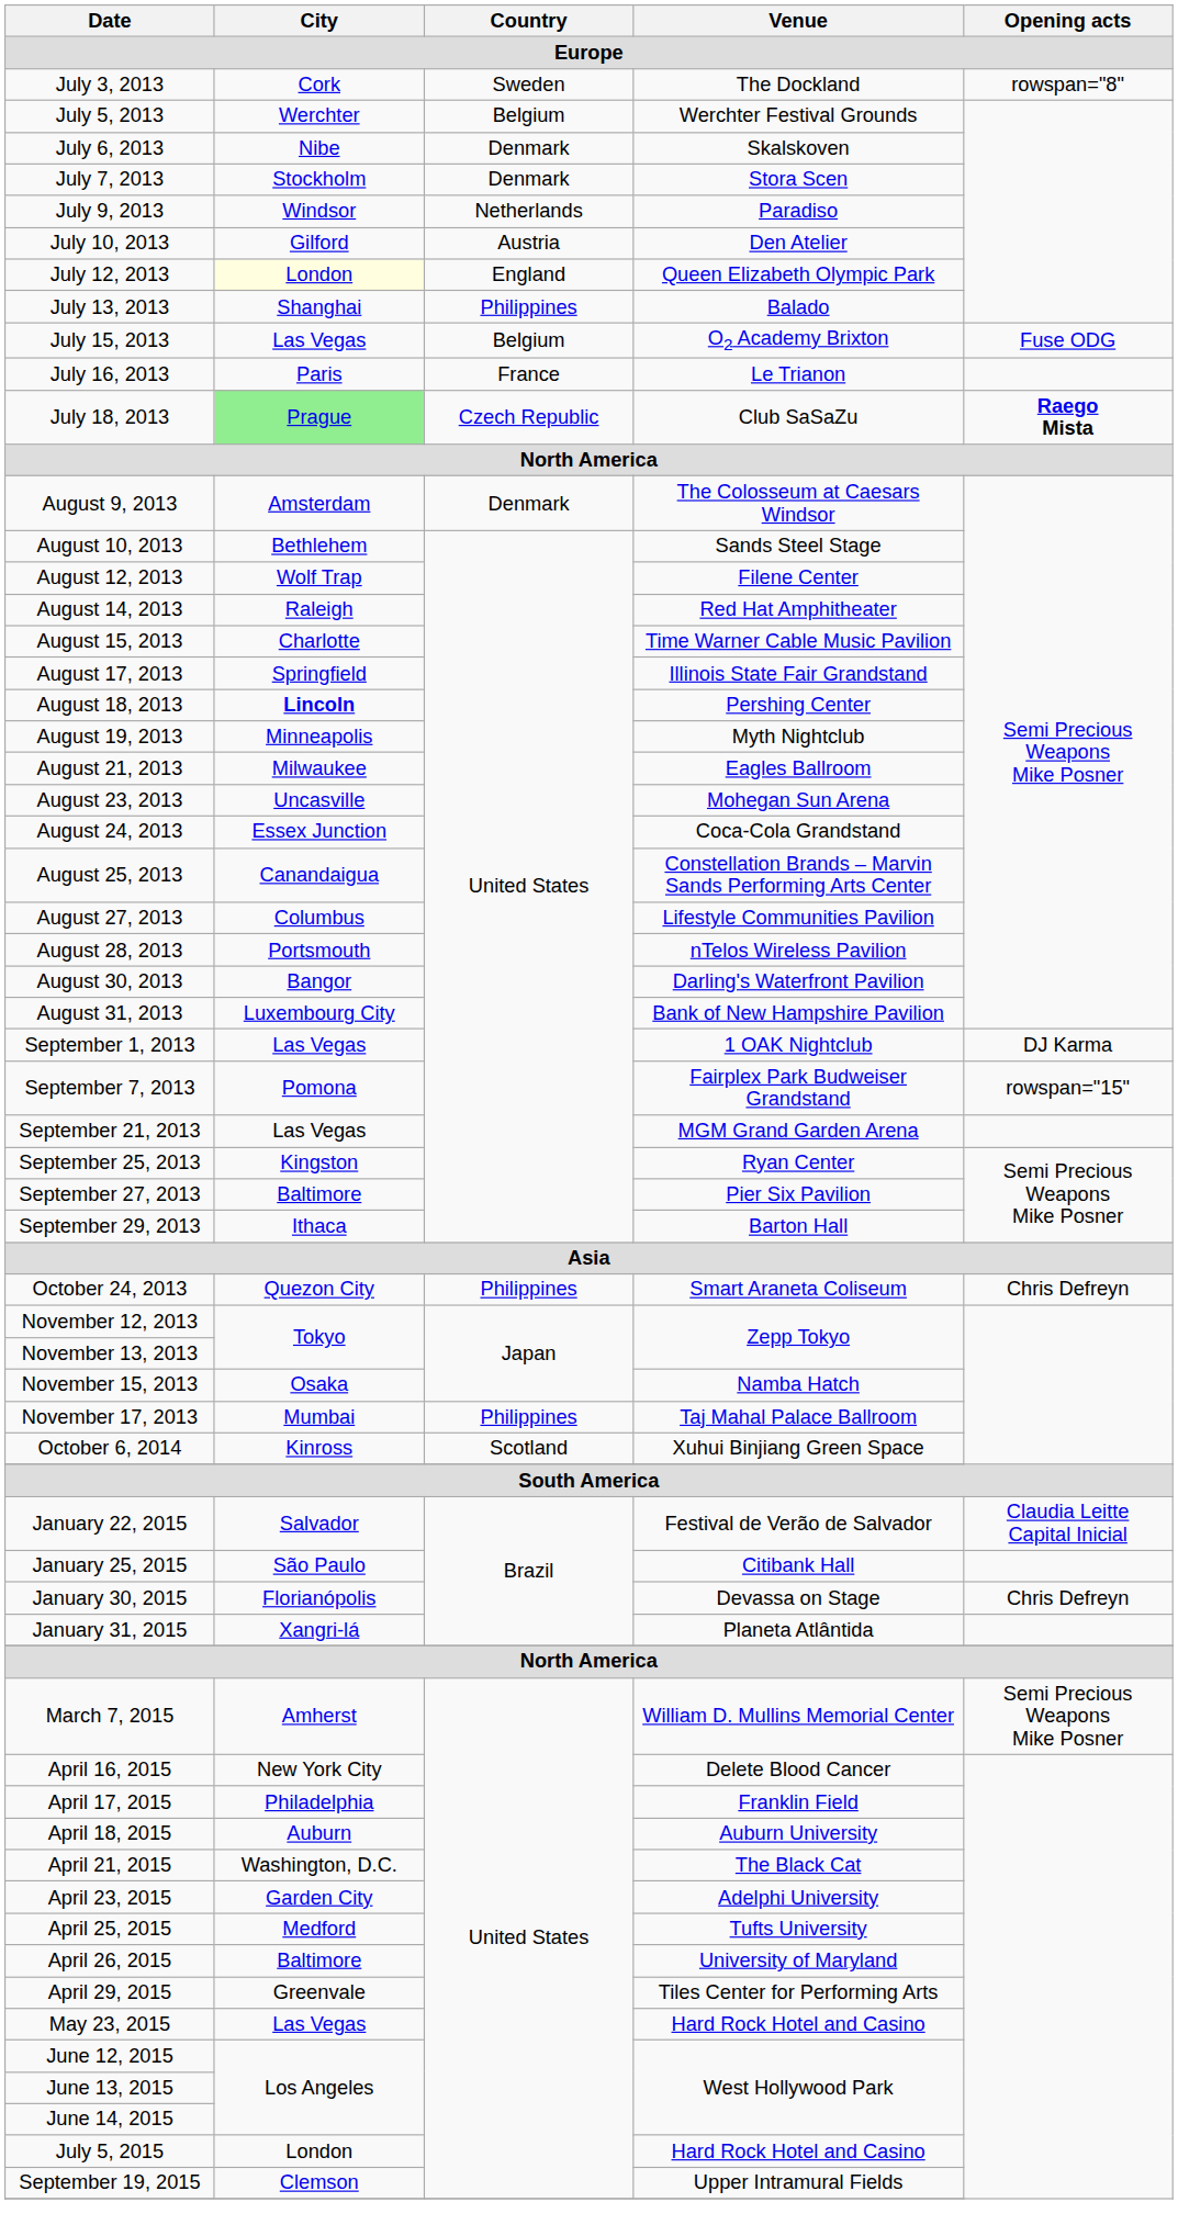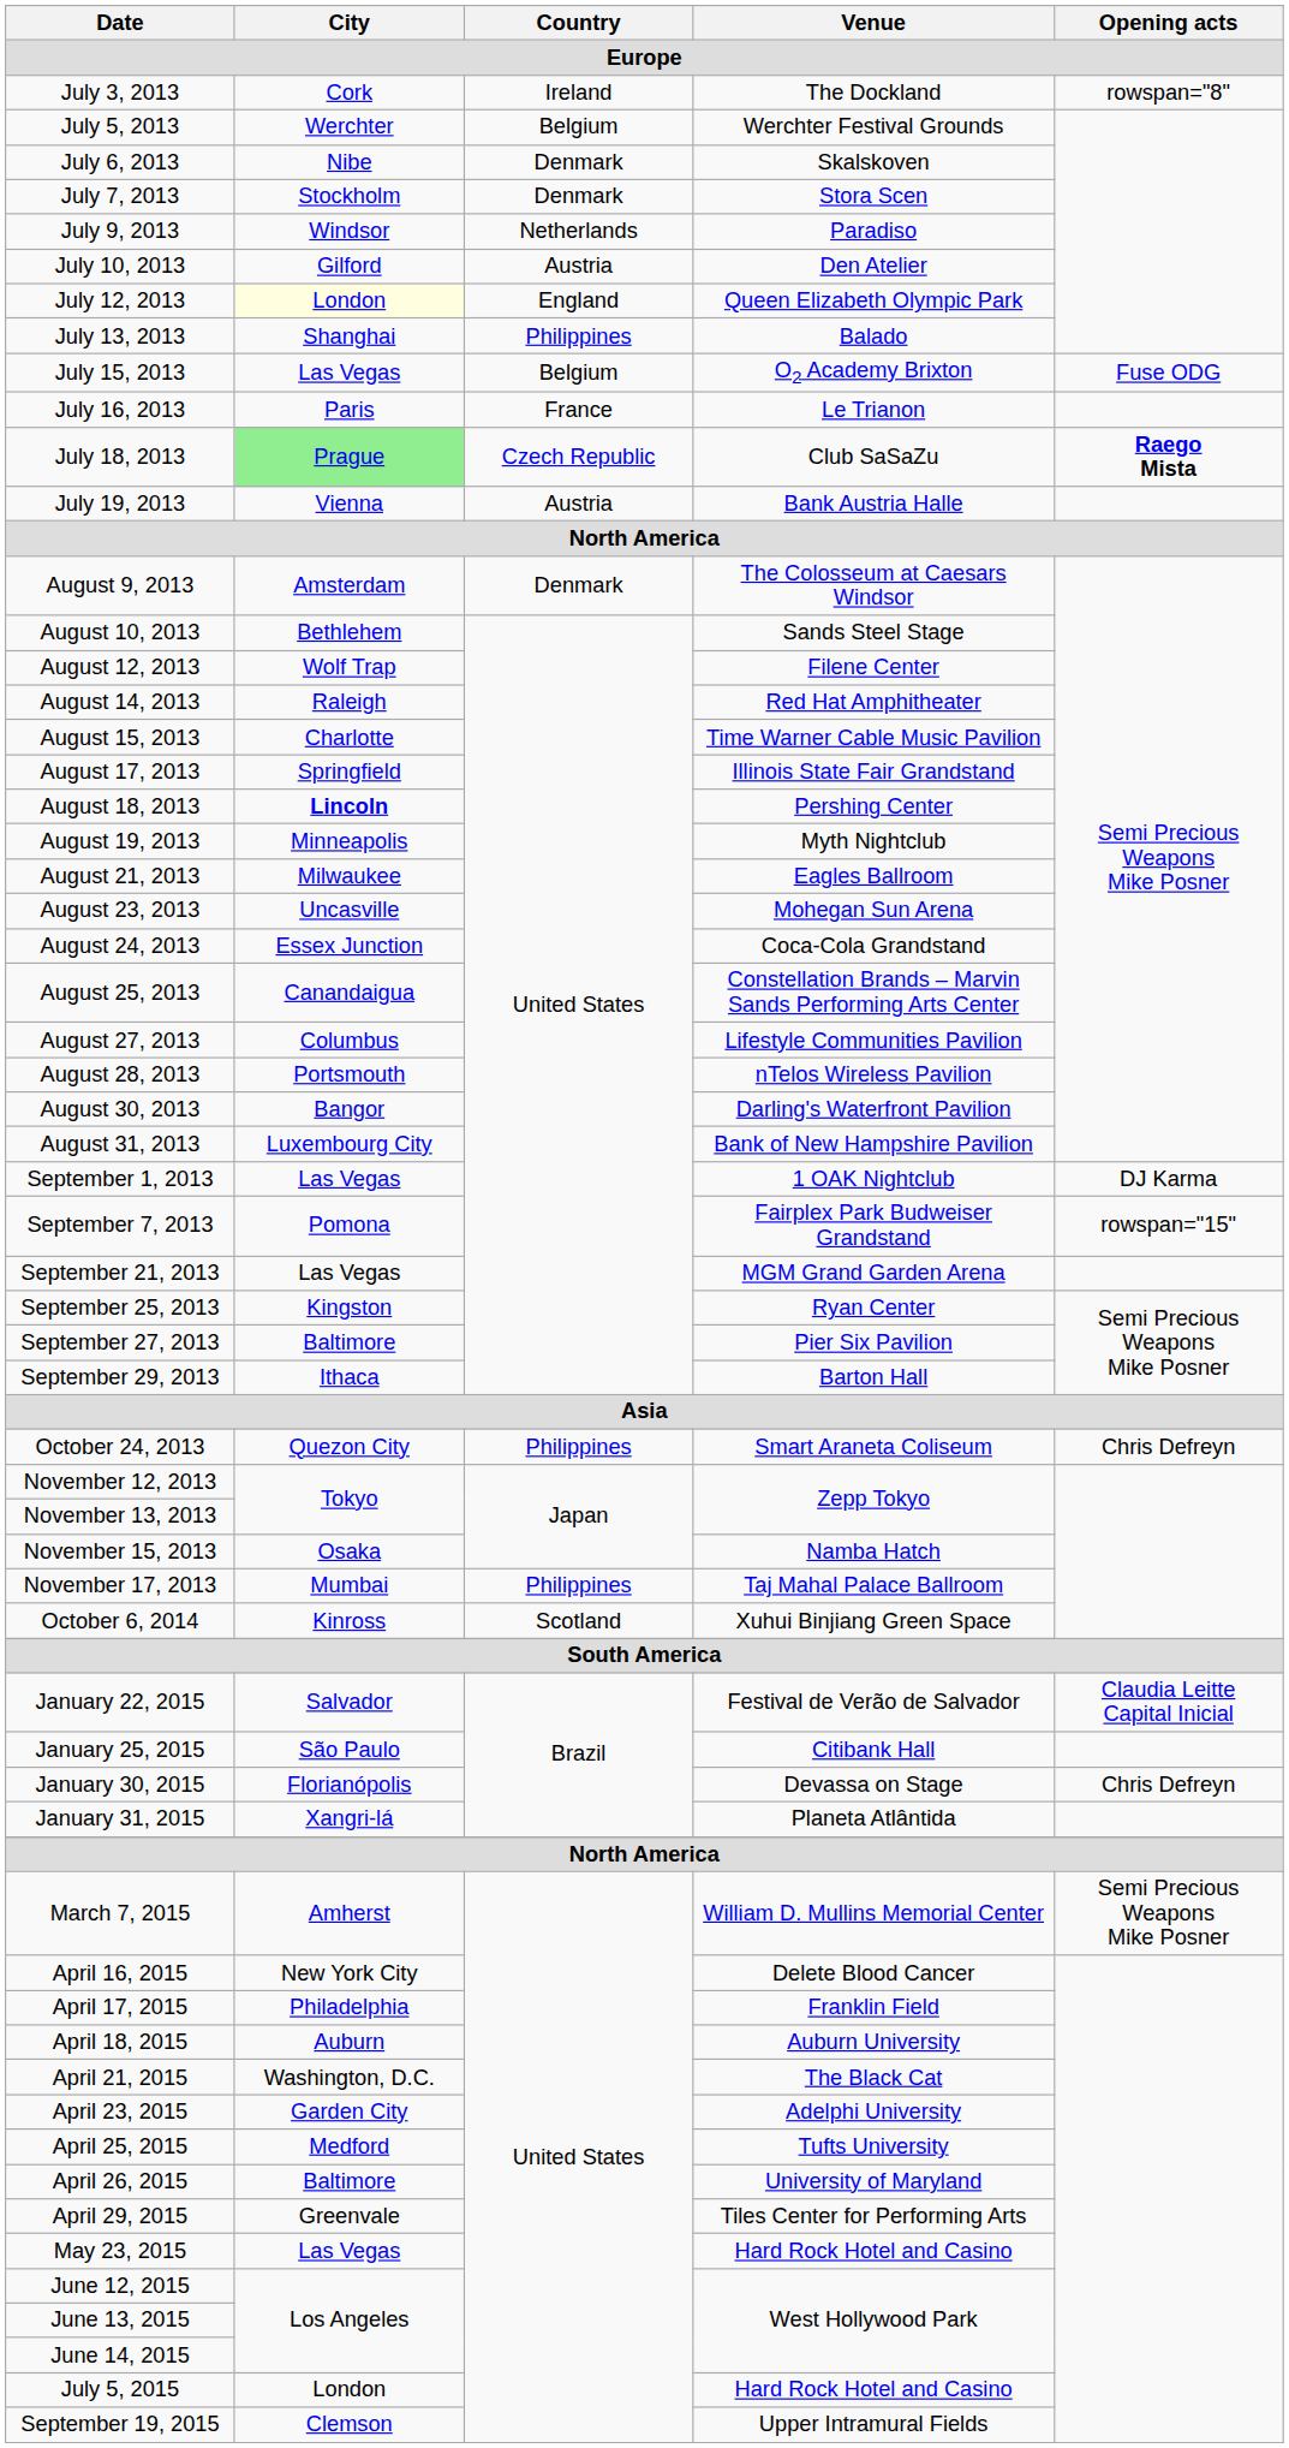July 3, 2013 | Country: Sweden -> Ireland
+ row: July 19, 2013 | Vienna | Austria | Bank Austria Halle
